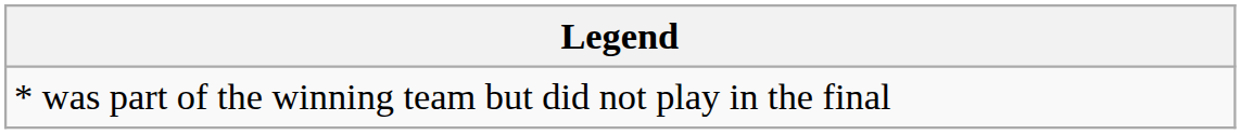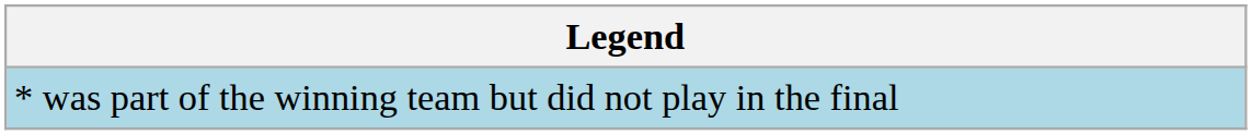row 2 | column 1: no background -> lightblue background
